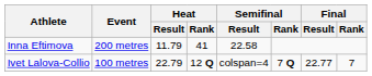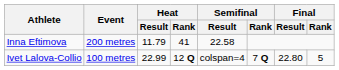Ivet Lalova-Collio | Heat / Result: 22.79 -> 22.99
Ivet Lalova-Collio | Final / Result: 22.77 -> 22.80
Ivet Lalova-Collio | Final / Rank: 7 -> 5
